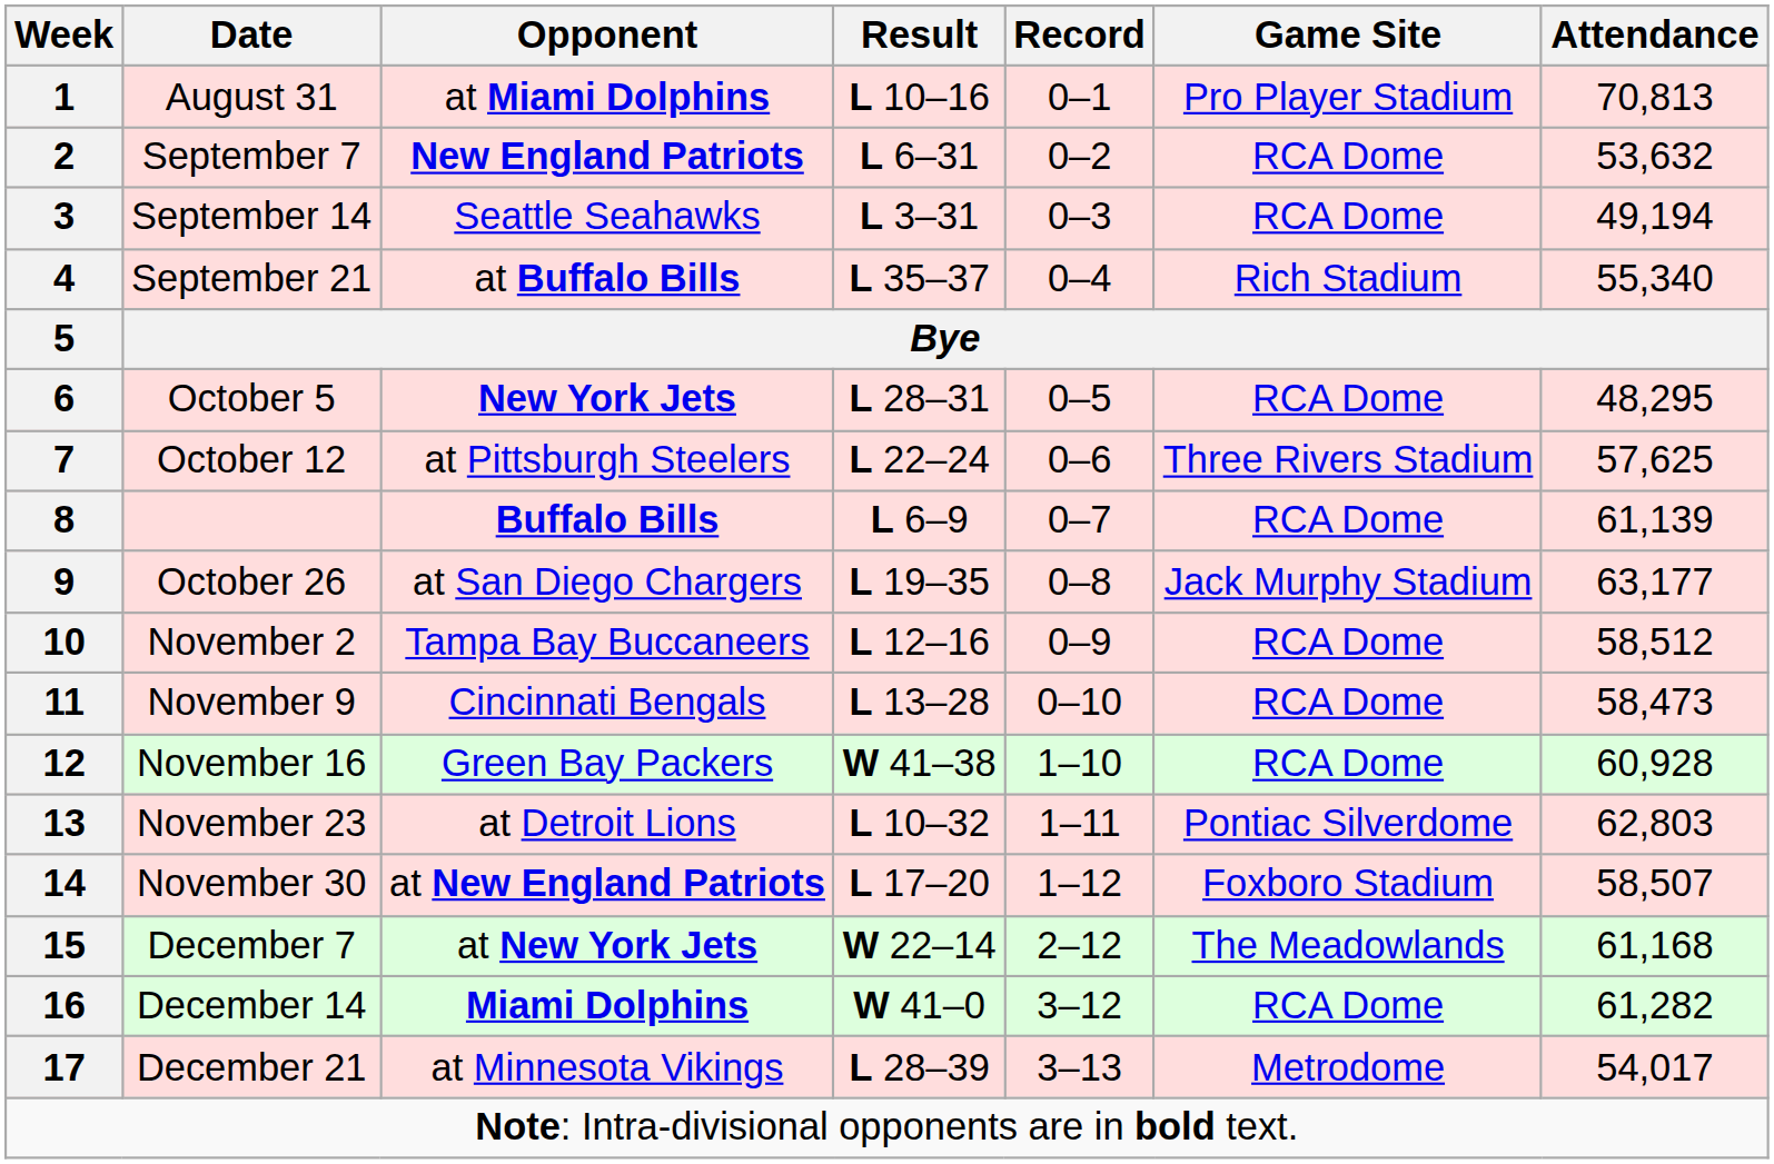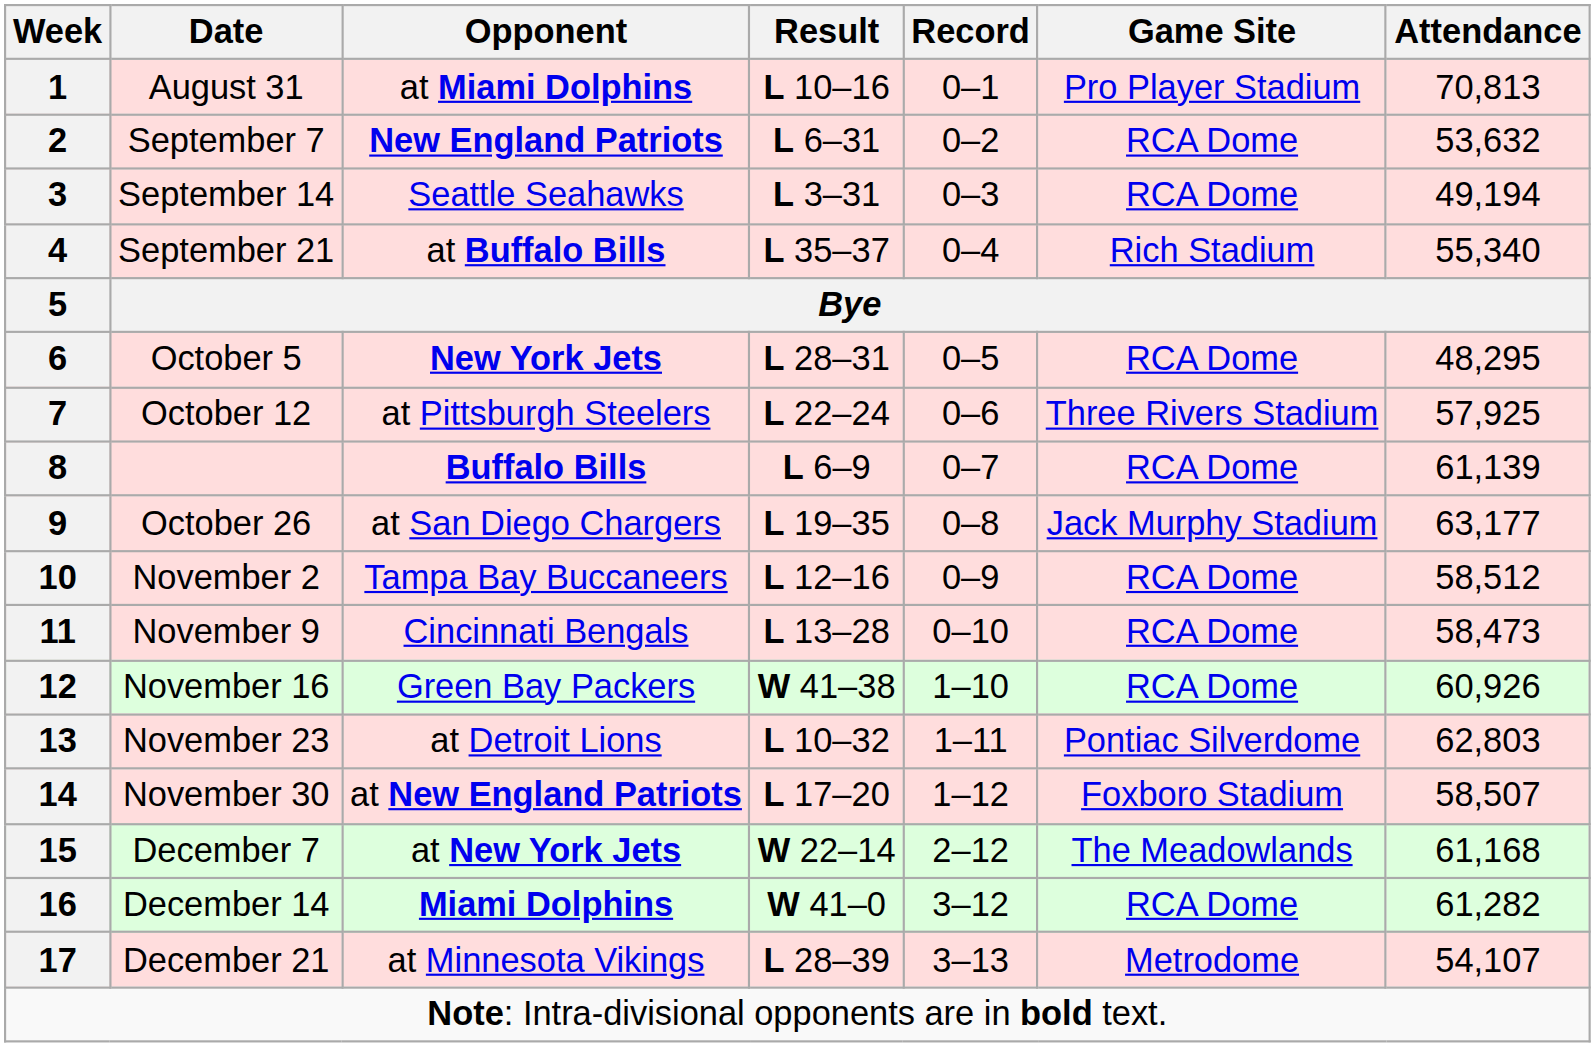7 | Attendance: 57,625 -> 57,925
12 | Attendance: 60,928 -> 60,926
17 | Attendance: 54,017 -> 54,107
